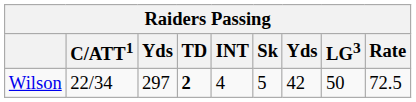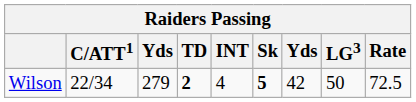Wilson | column 3: 297 -> 279
Wilson | Sk: normal -> bold
